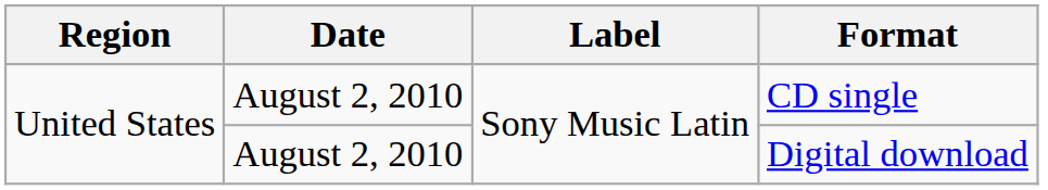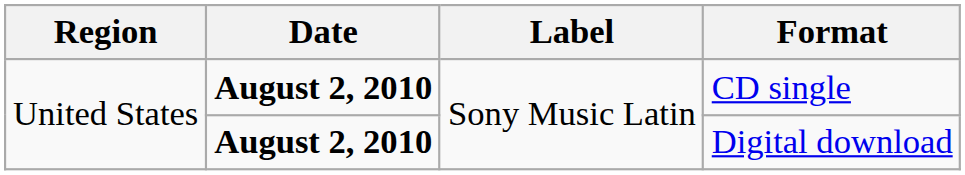CD single | Date: normal -> bold
Digital download | Date: normal -> bold
